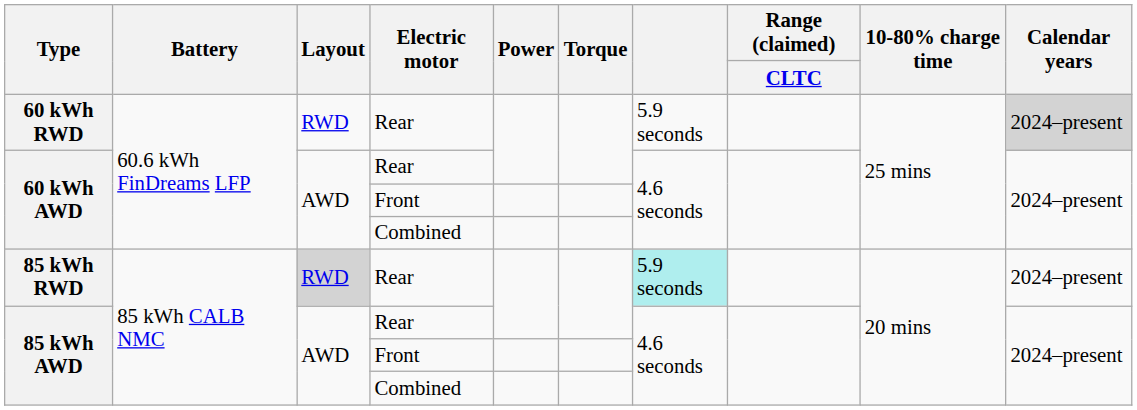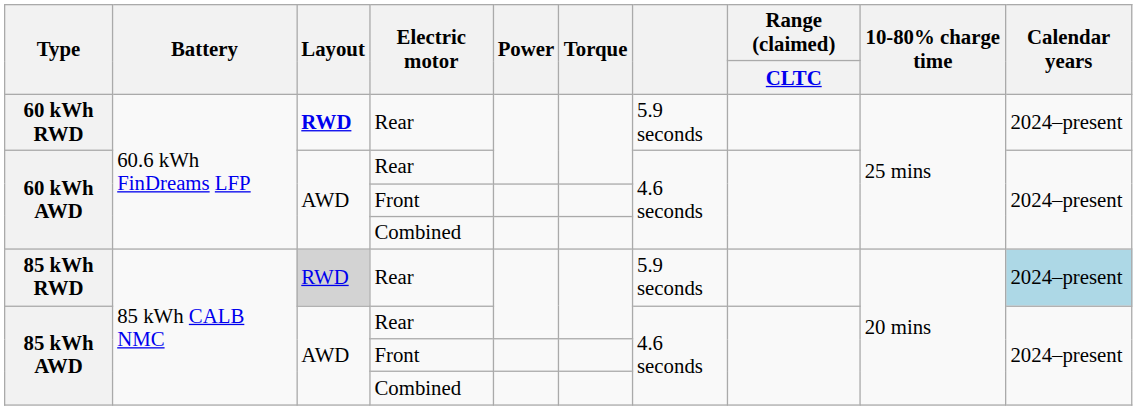60 kWh RWD | Layout: normal -> bold
60 kWh RWD | Calendar years: lightgrey background -> no background
85 kWh RWD | column 7: paleturquoise background -> no background
85 kWh RWD | Calendar years: no background -> lightblue background
